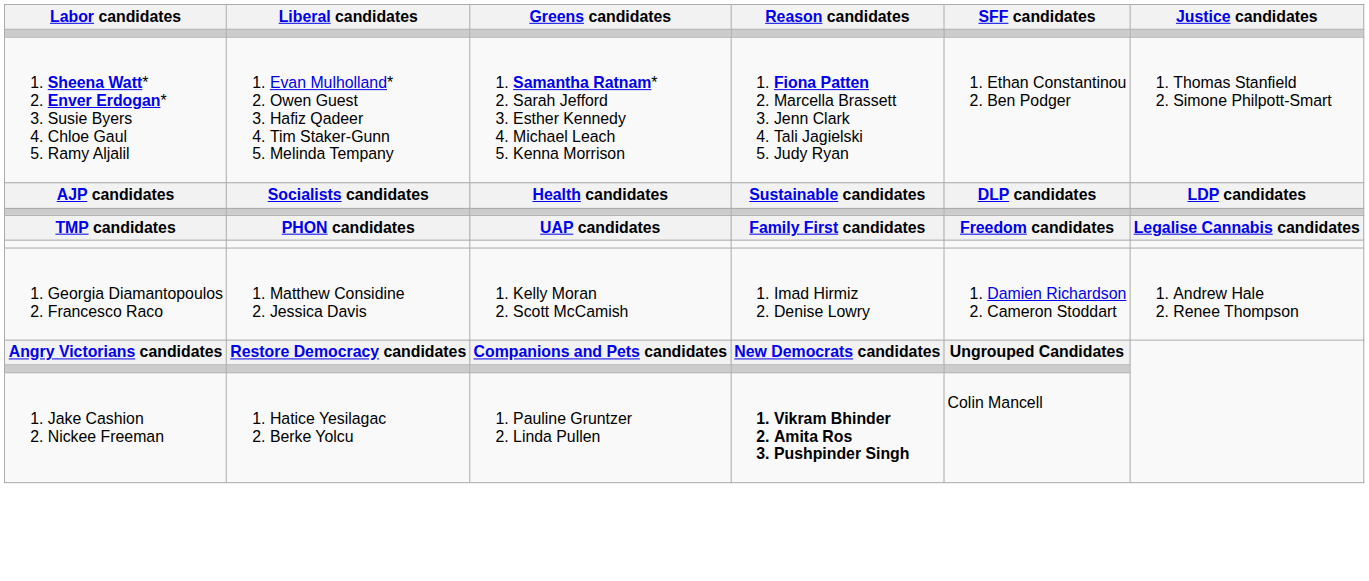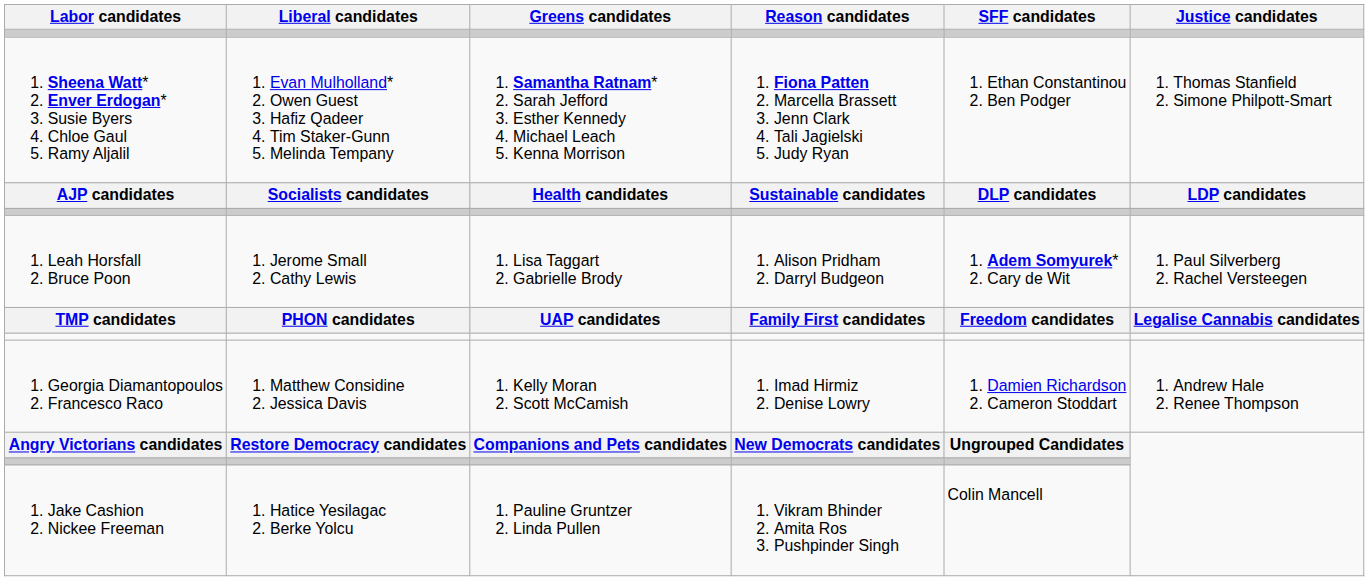+ row: Leah Horsfall Bruce Poon | Jerome Small Cathy Lewis | Lisa Taggart Gabrielle Brody | Alison Pridham Darryl Budgeon | Adem Somyurek* Cary de Wit | Paul Silverberg Rachel Versteegen
Jake Cashion Nickee Freeman | Reason candidates: bold -> normal
